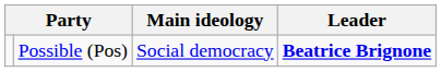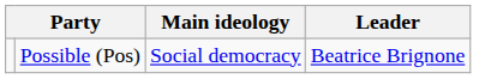Possible (Pos) | Leader: bold -> normal
